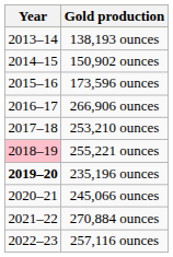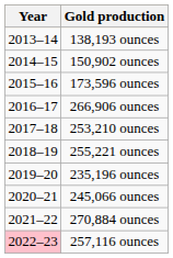255,221 ounces | Year: pink background -> no background
235,196 ounces | Year: bold -> normal
257,116 ounces | Year: no background -> pink background
